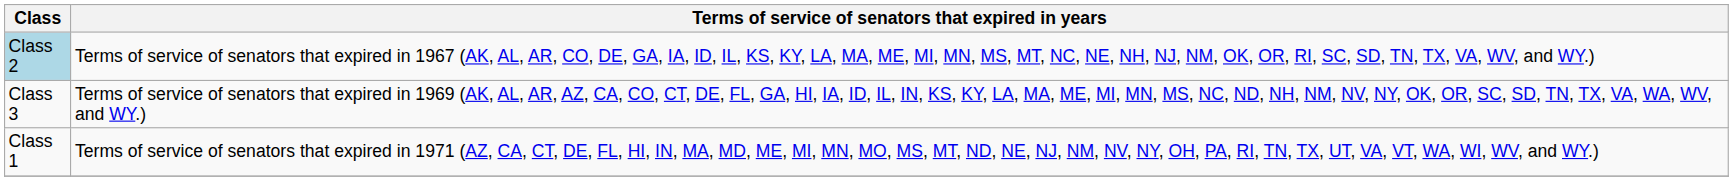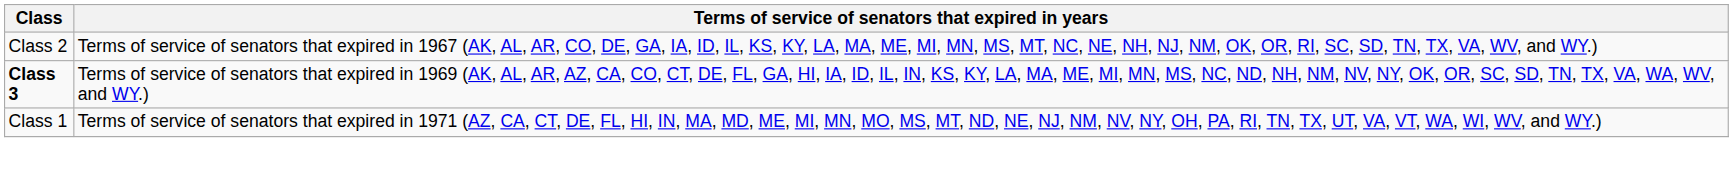Class 2 | Class: lightblue background -> no background
Class 3 | Class: normal -> bold
